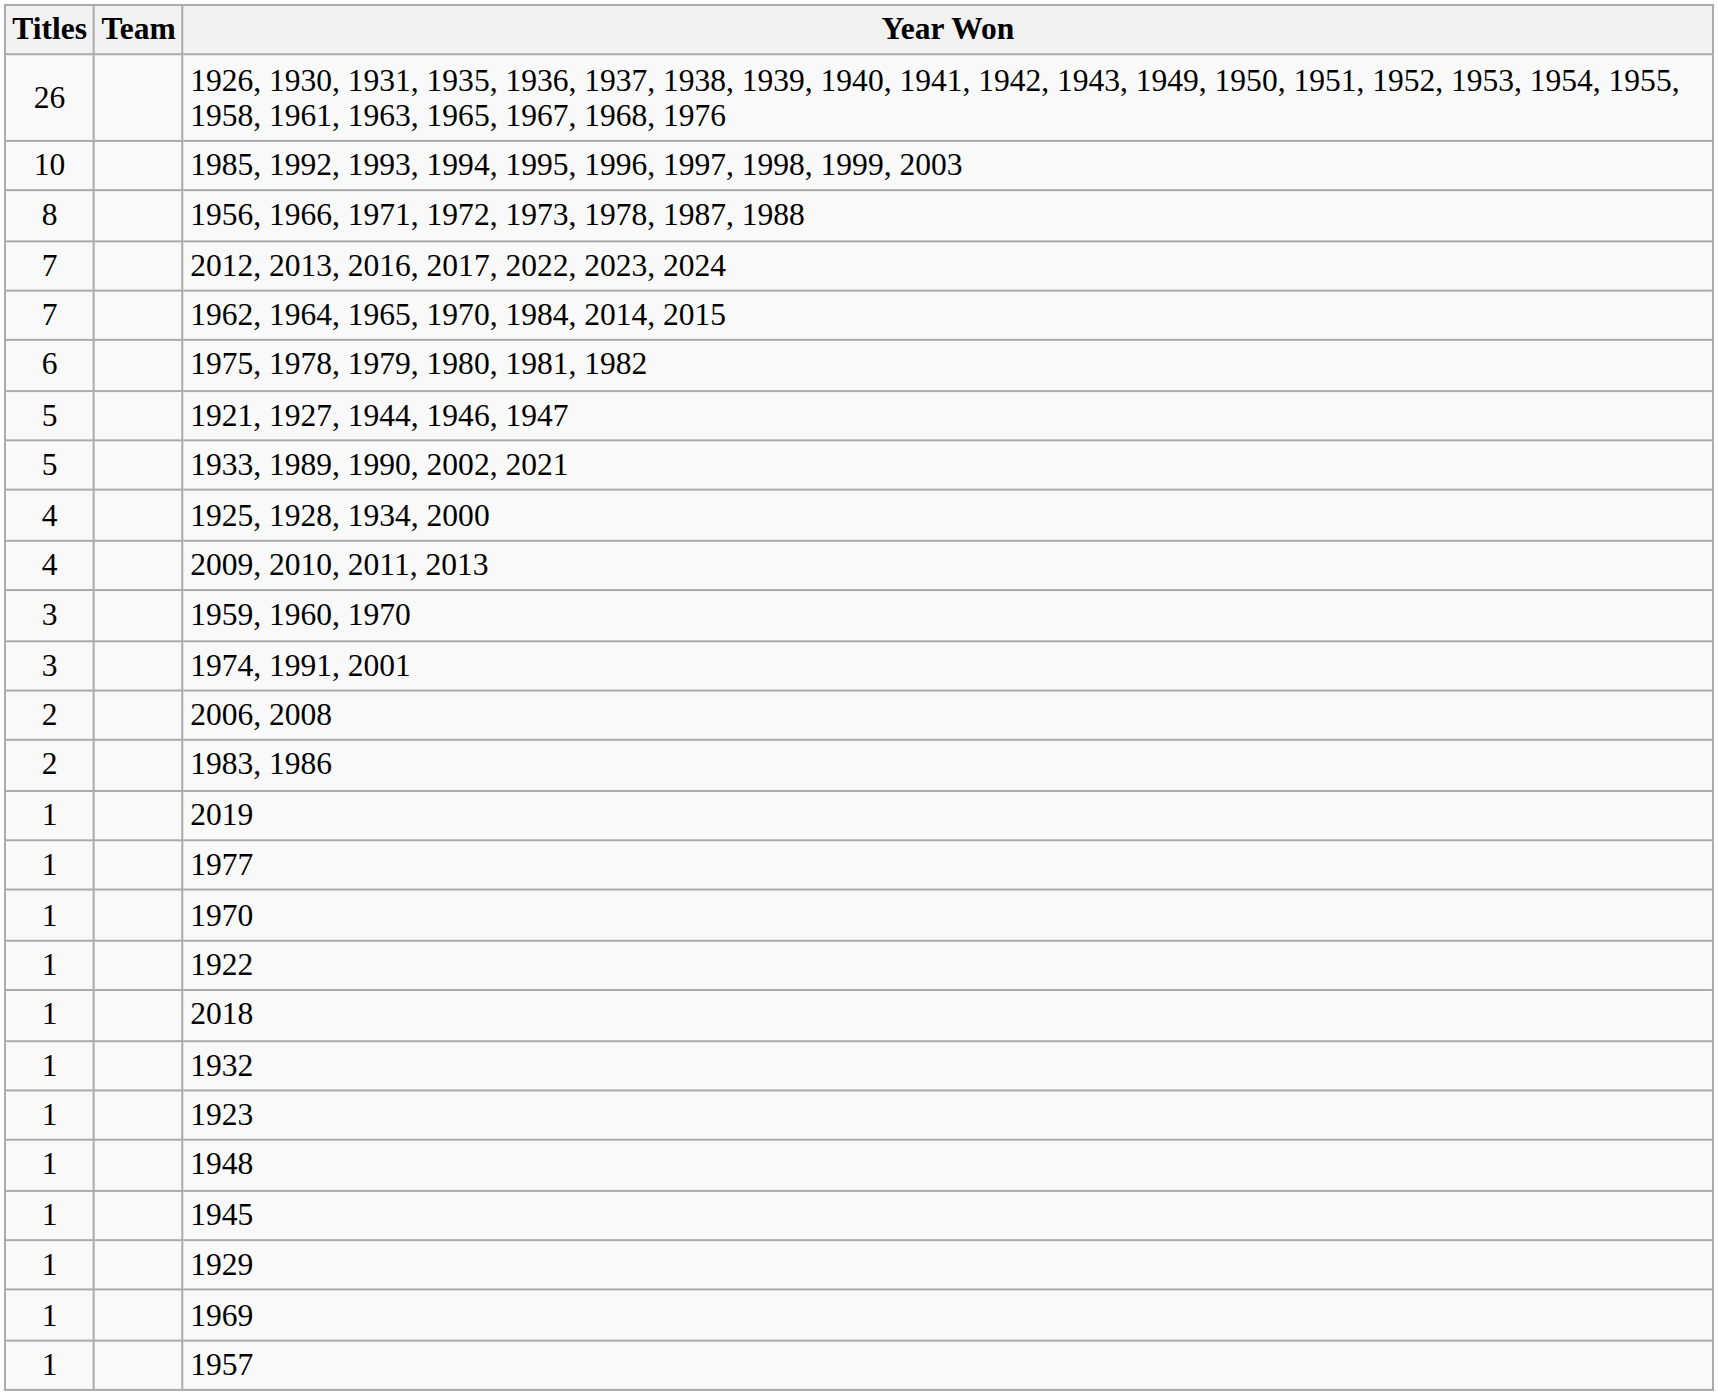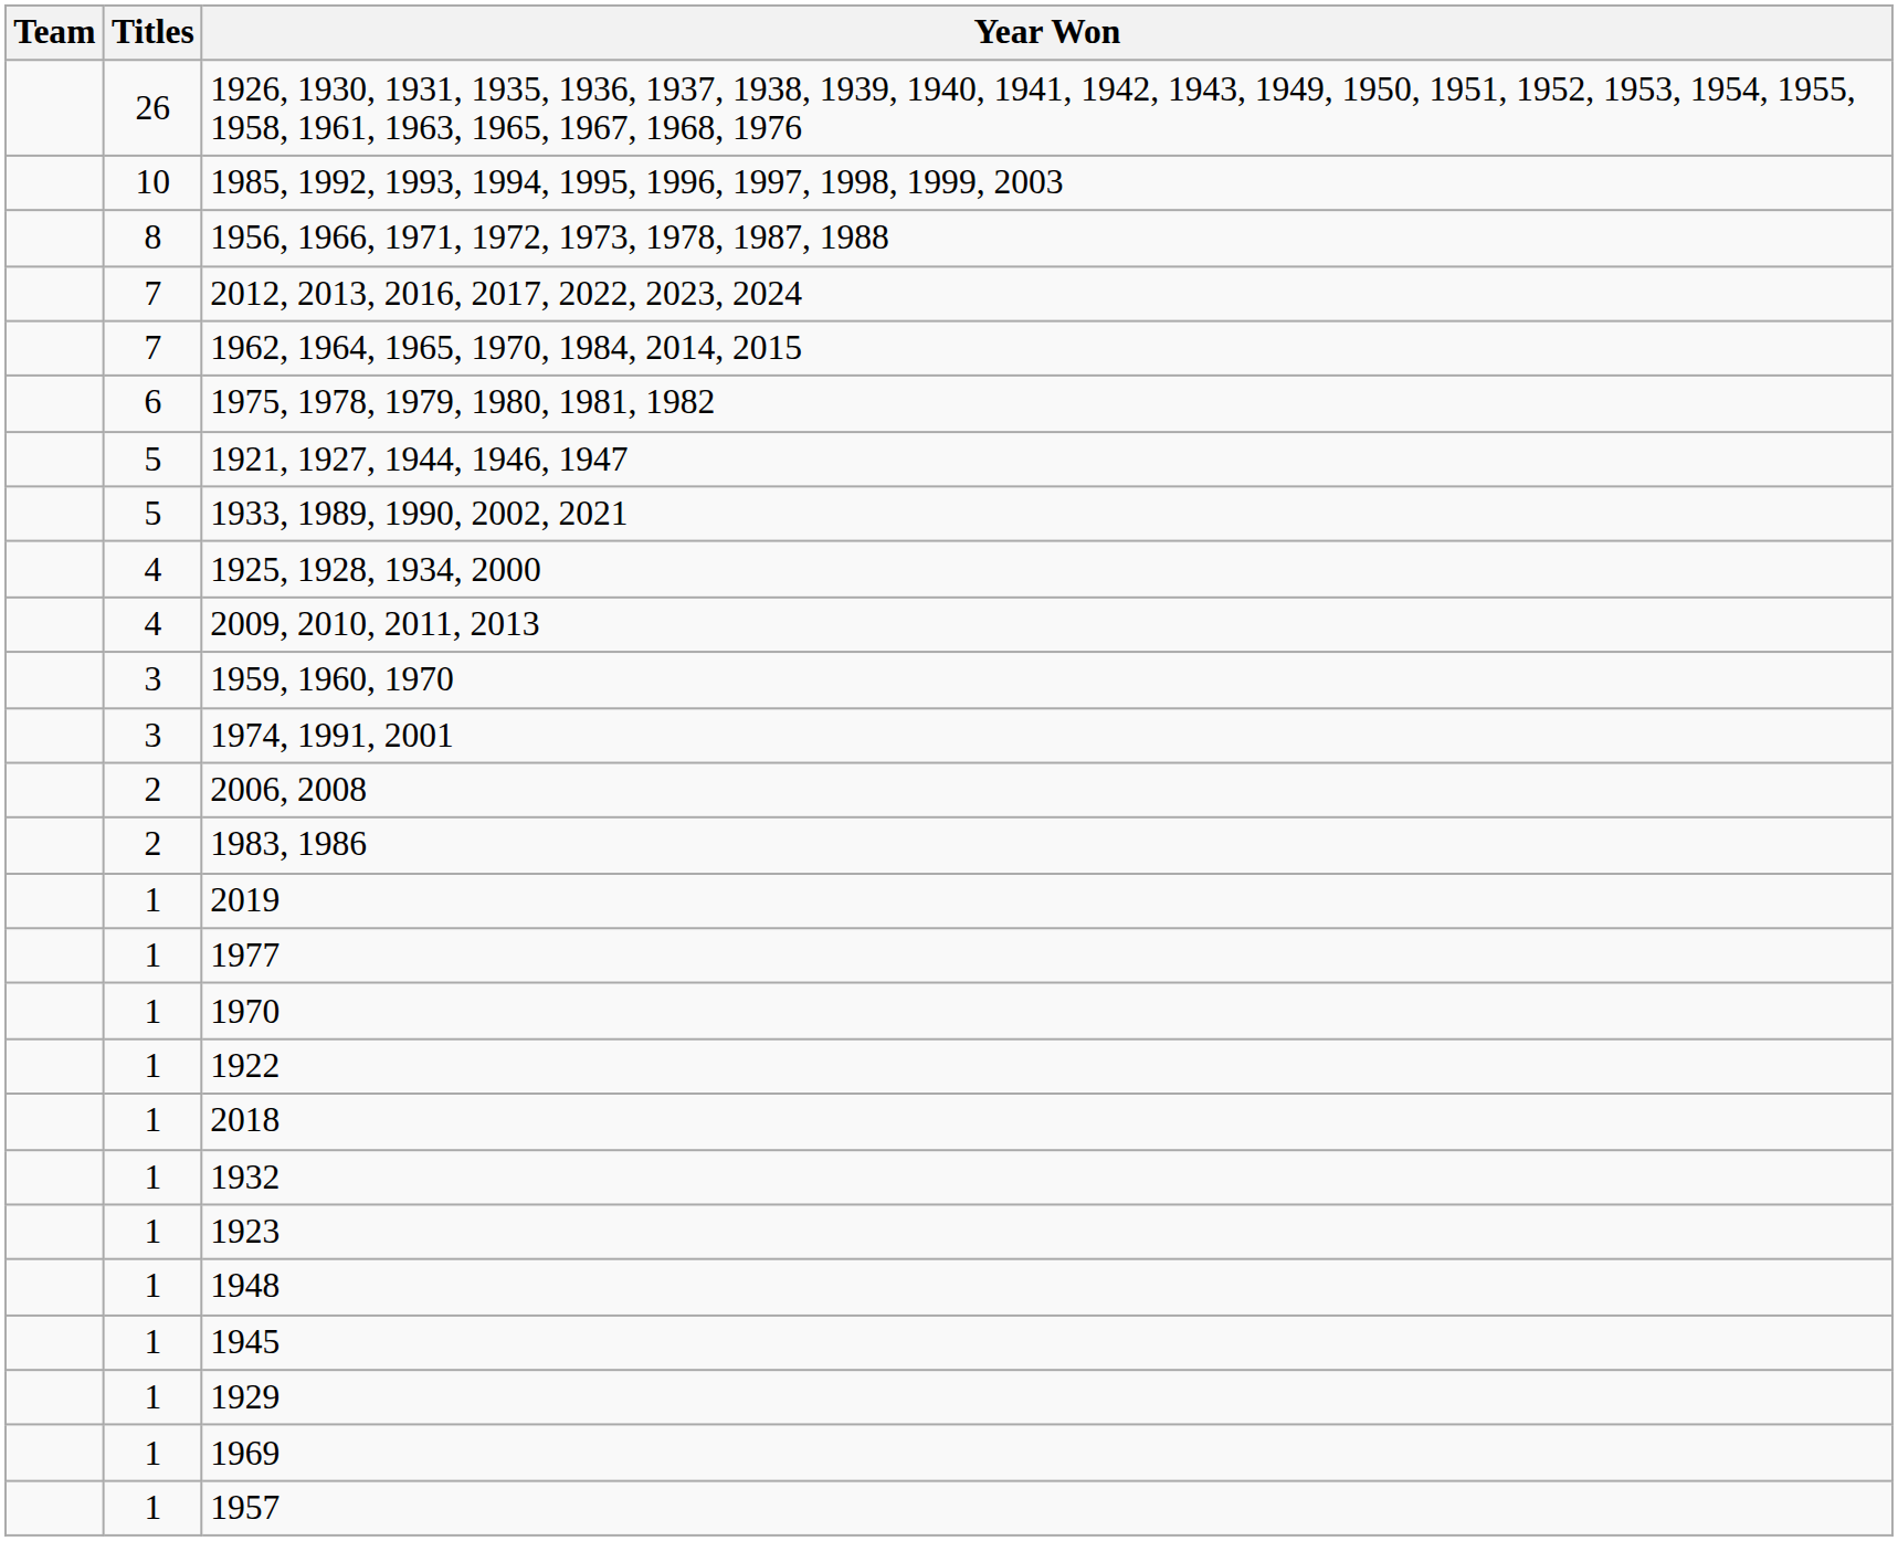columns swapped: Team <-> Titles
